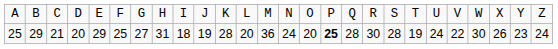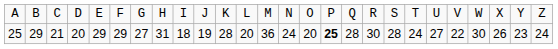row 2 | column 6: 25 -> 29
row 2 | column 20: 19 -> 24
row 2 | column 21: 24 -> 27
